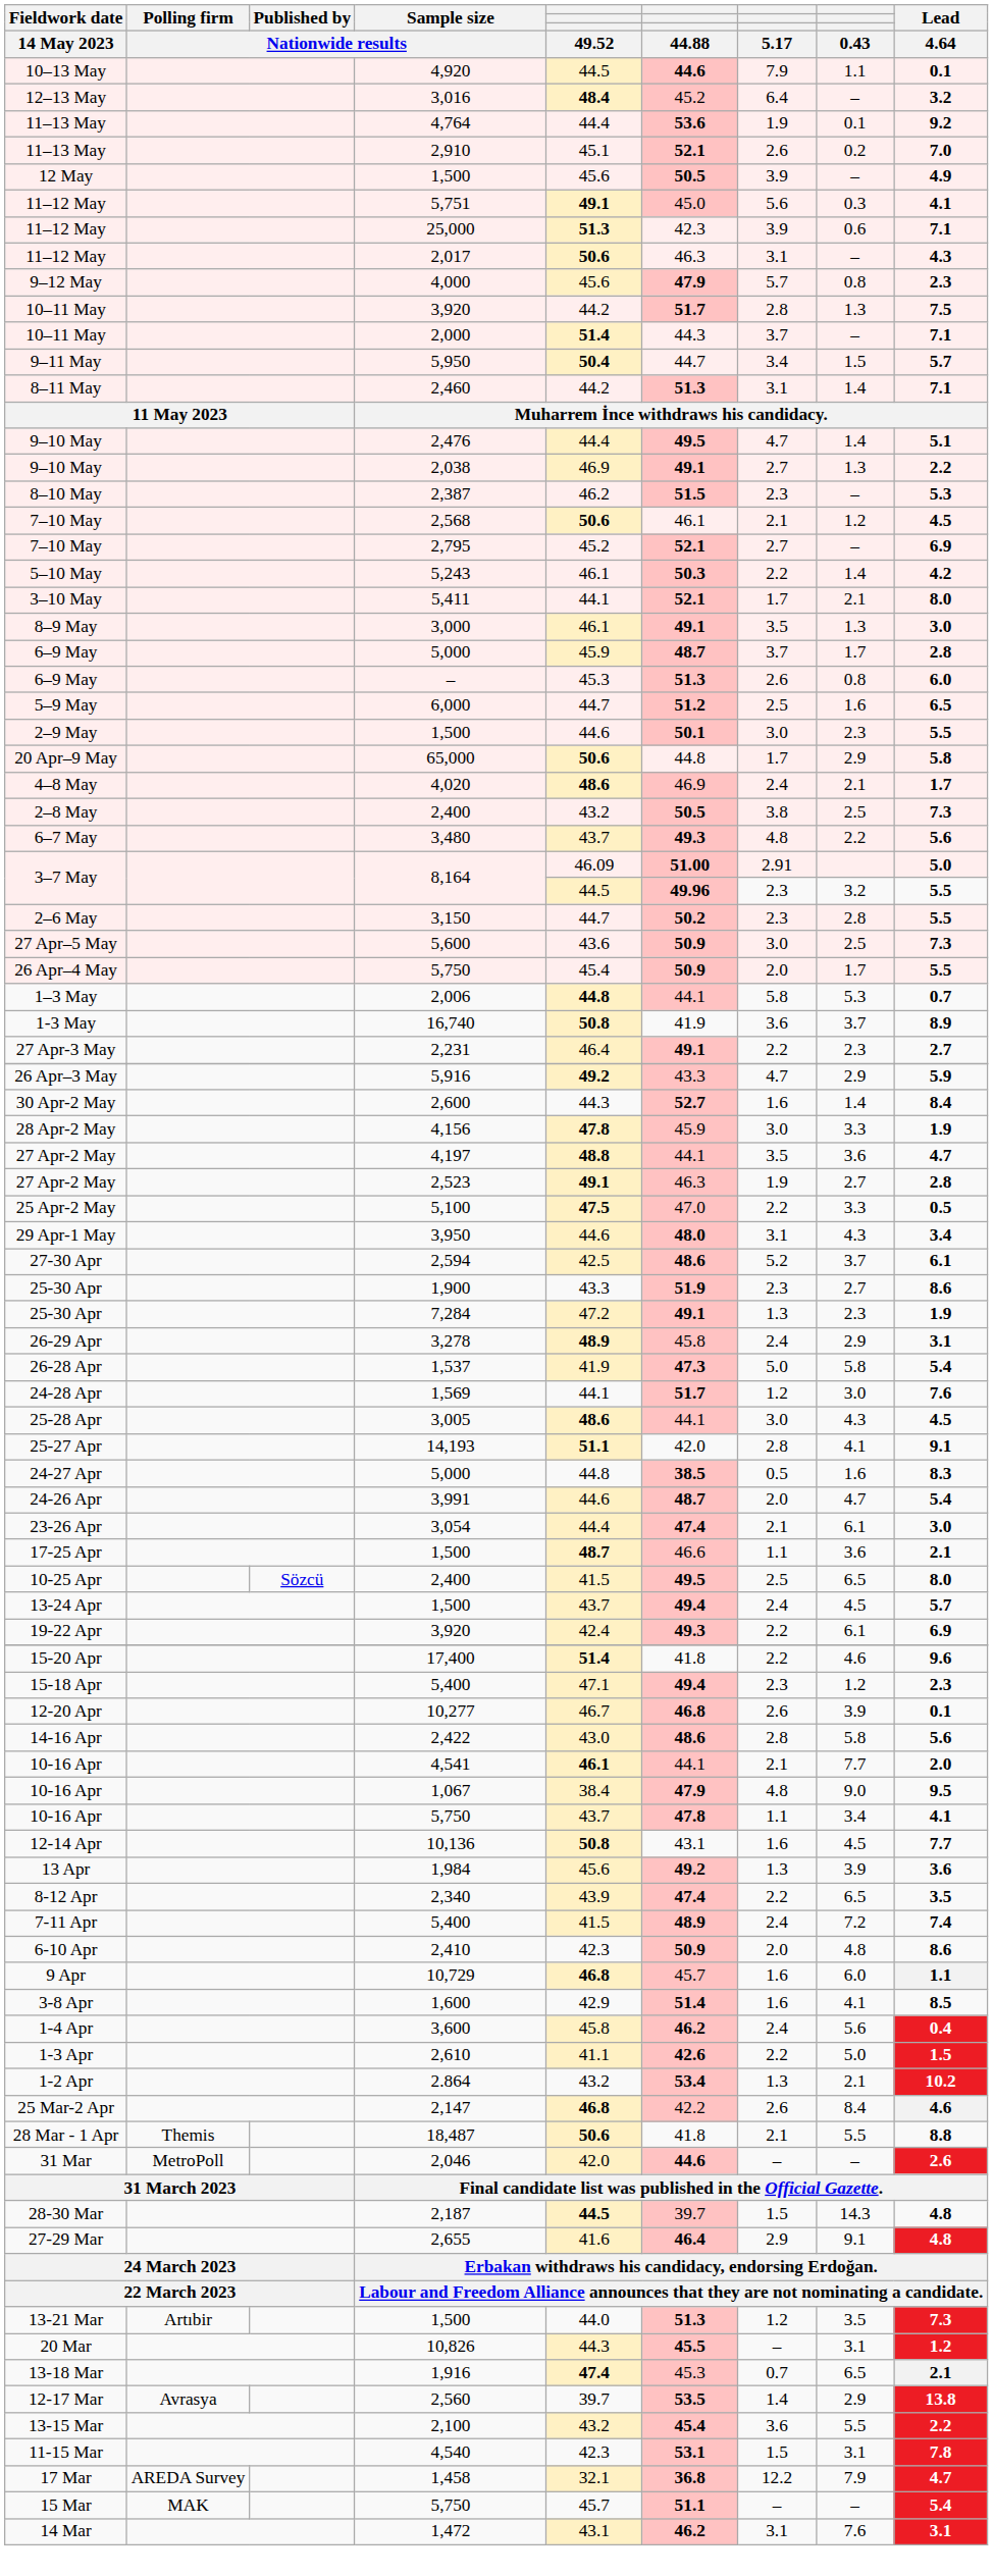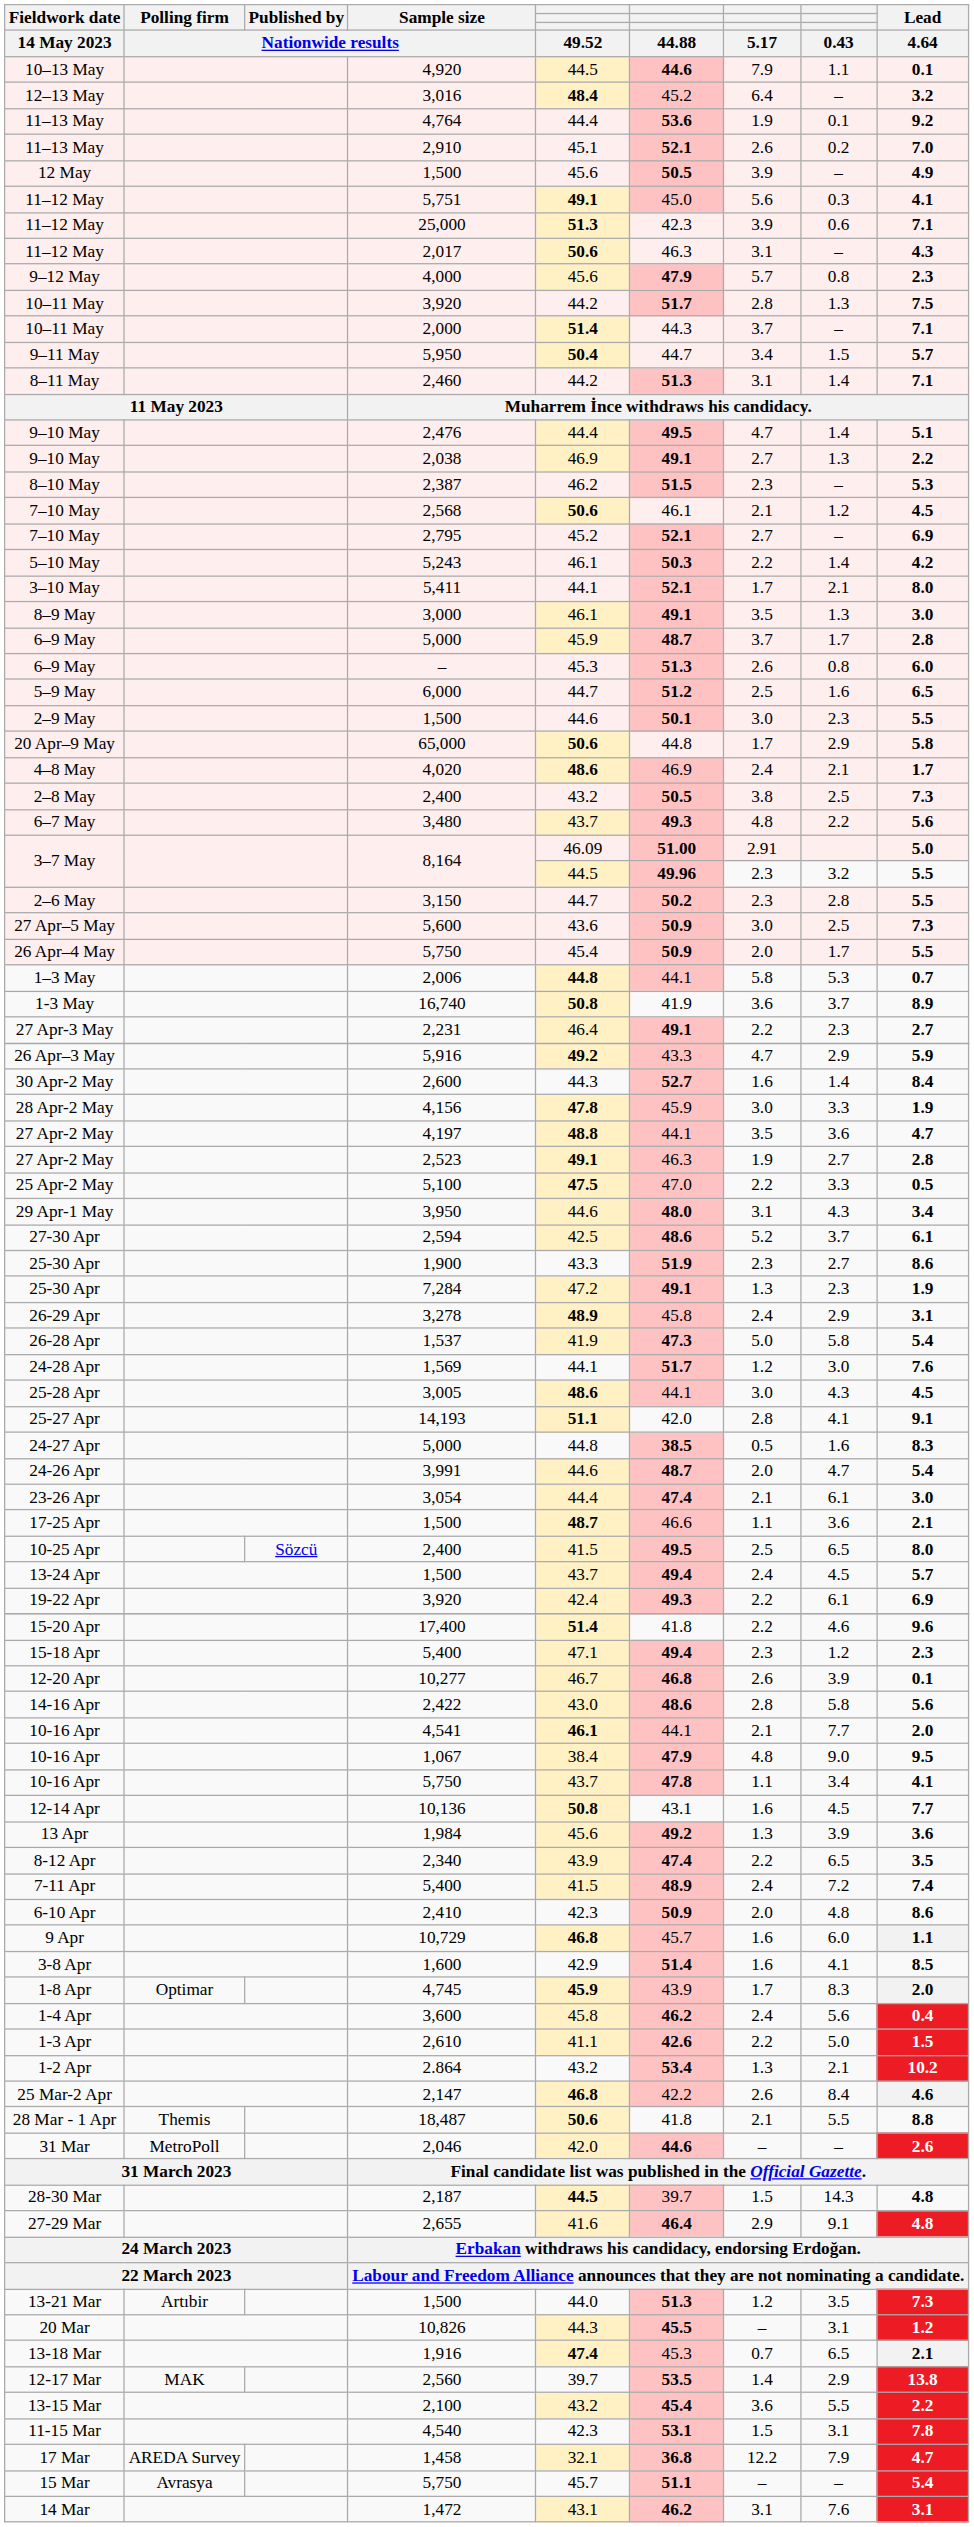+ row: 1-8 Apr | Optimar | 4,745 | 45.9 | 43.9 | 1.7 | 8.3 | 2.0
2,560 | Polling firm / Nationwide results: Avrasya -> MAK
15 Mar / 5,750 | Polling firm / Nationwide results: MAK -> Avrasya
